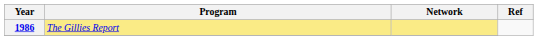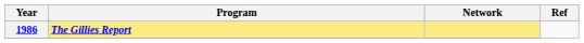1986 | Program: normal -> bold
